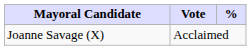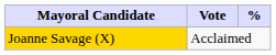Joanne Savage (X) | Mayoral Candidate: no background -> gold background
